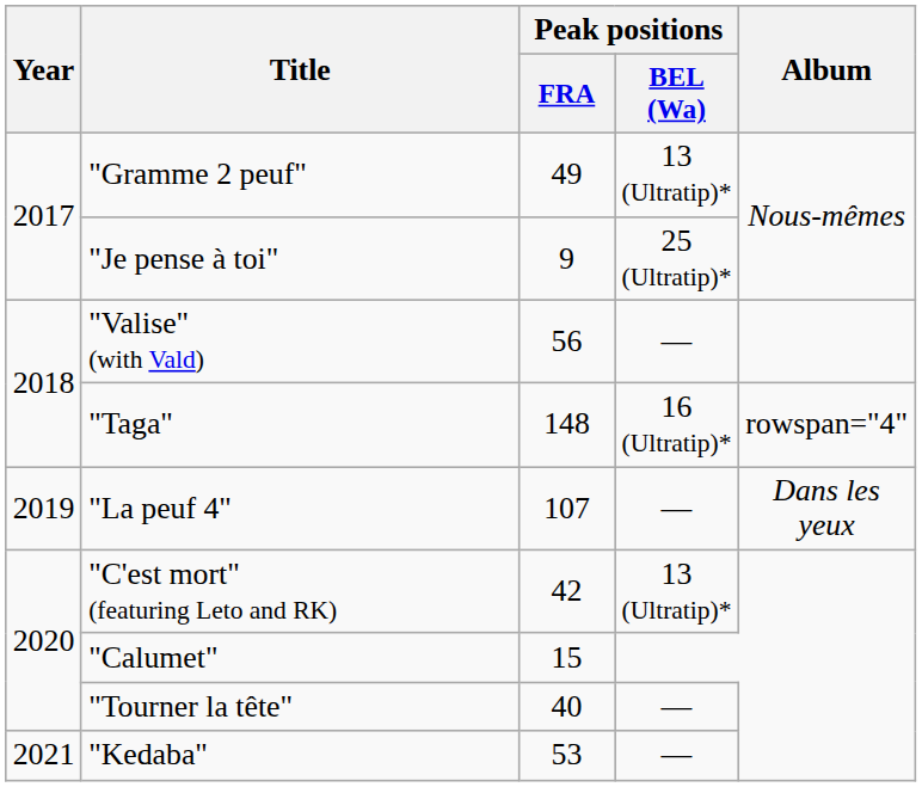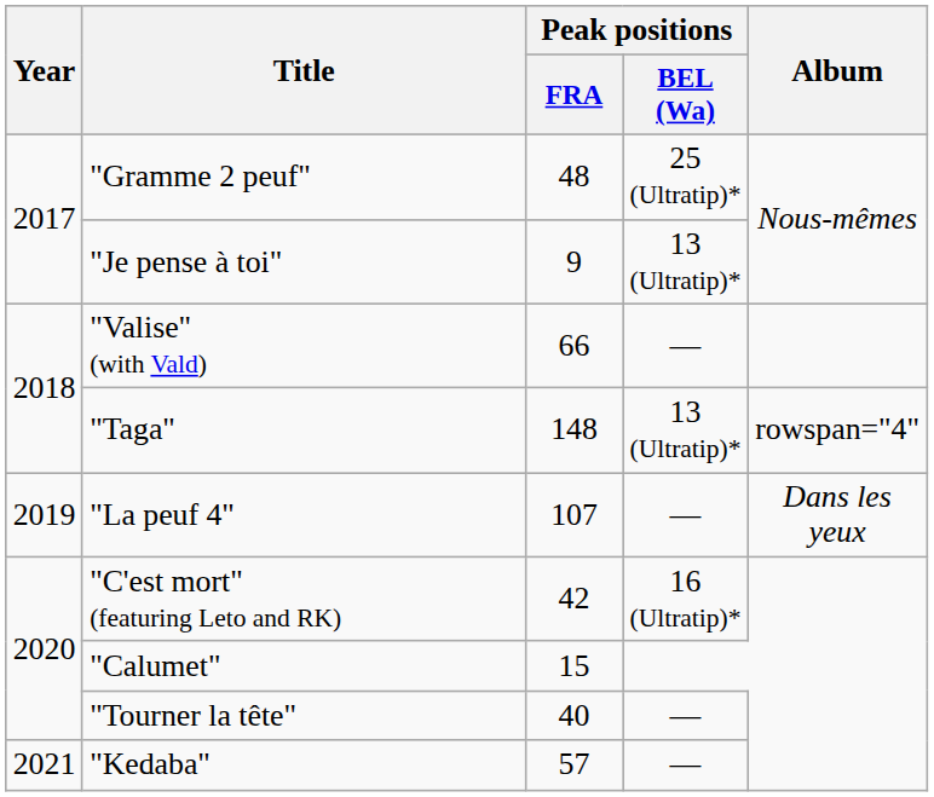"Gramme 2 peuf" | Peak positions / FRA: 49 -> 48
"Gramme 2 peuf" | Peak positions / BEL (Wa): 13 (Ultratip)* -> 25 (Ultratip)*
"Je pense à toi" | Peak positions / BEL (Wa): 25 (Ultratip)* -> 13 (Ultratip)*
"Valise" (with Vald) | Peak positions / FRA: 56 -> 66
"Taga" | Peak positions / BEL (Wa): 16 (Ultratip)* -> 13 (Ultratip)*
"C'est mort" (featuring Leto and RK) | Peak positions / BEL (Wa): 13 (Ultratip)* -> 16 (Ultratip)*
"Kedaba" | Peak positions / FRA: 53 -> 57
